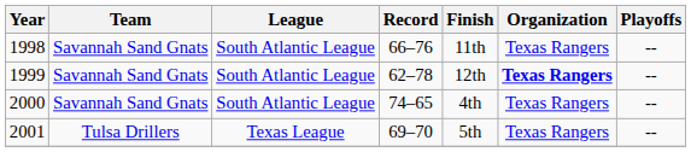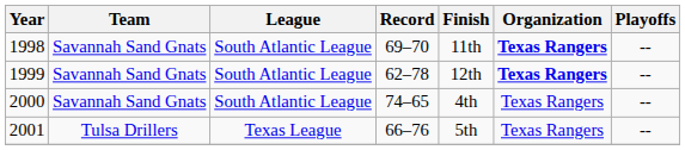1998 | Record: 66–76 -> 69–70
1998 | Organization: normal -> bold
2001 | Record: 69–70 -> 66–76
